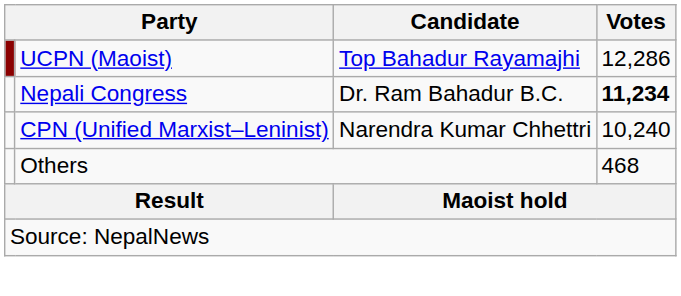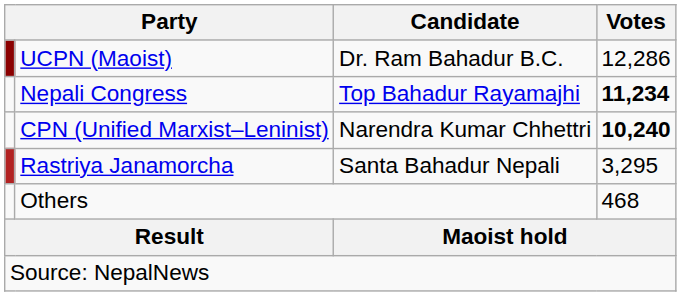UCPN (Maoist) | Candidate: Top Bahadur Rayamajhi -> Dr. Ram Bahadur B.C.
Nepali Congress | Candidate: Dr. Ram Bahadur B.C. -> Top Bahadur Rayamajhi
CPN (Unified Marxist–Leninist) | Votes: normal -> bold
+ row: Rastriya Janamorcha | Santa Bahadur Nepali | 3,295
